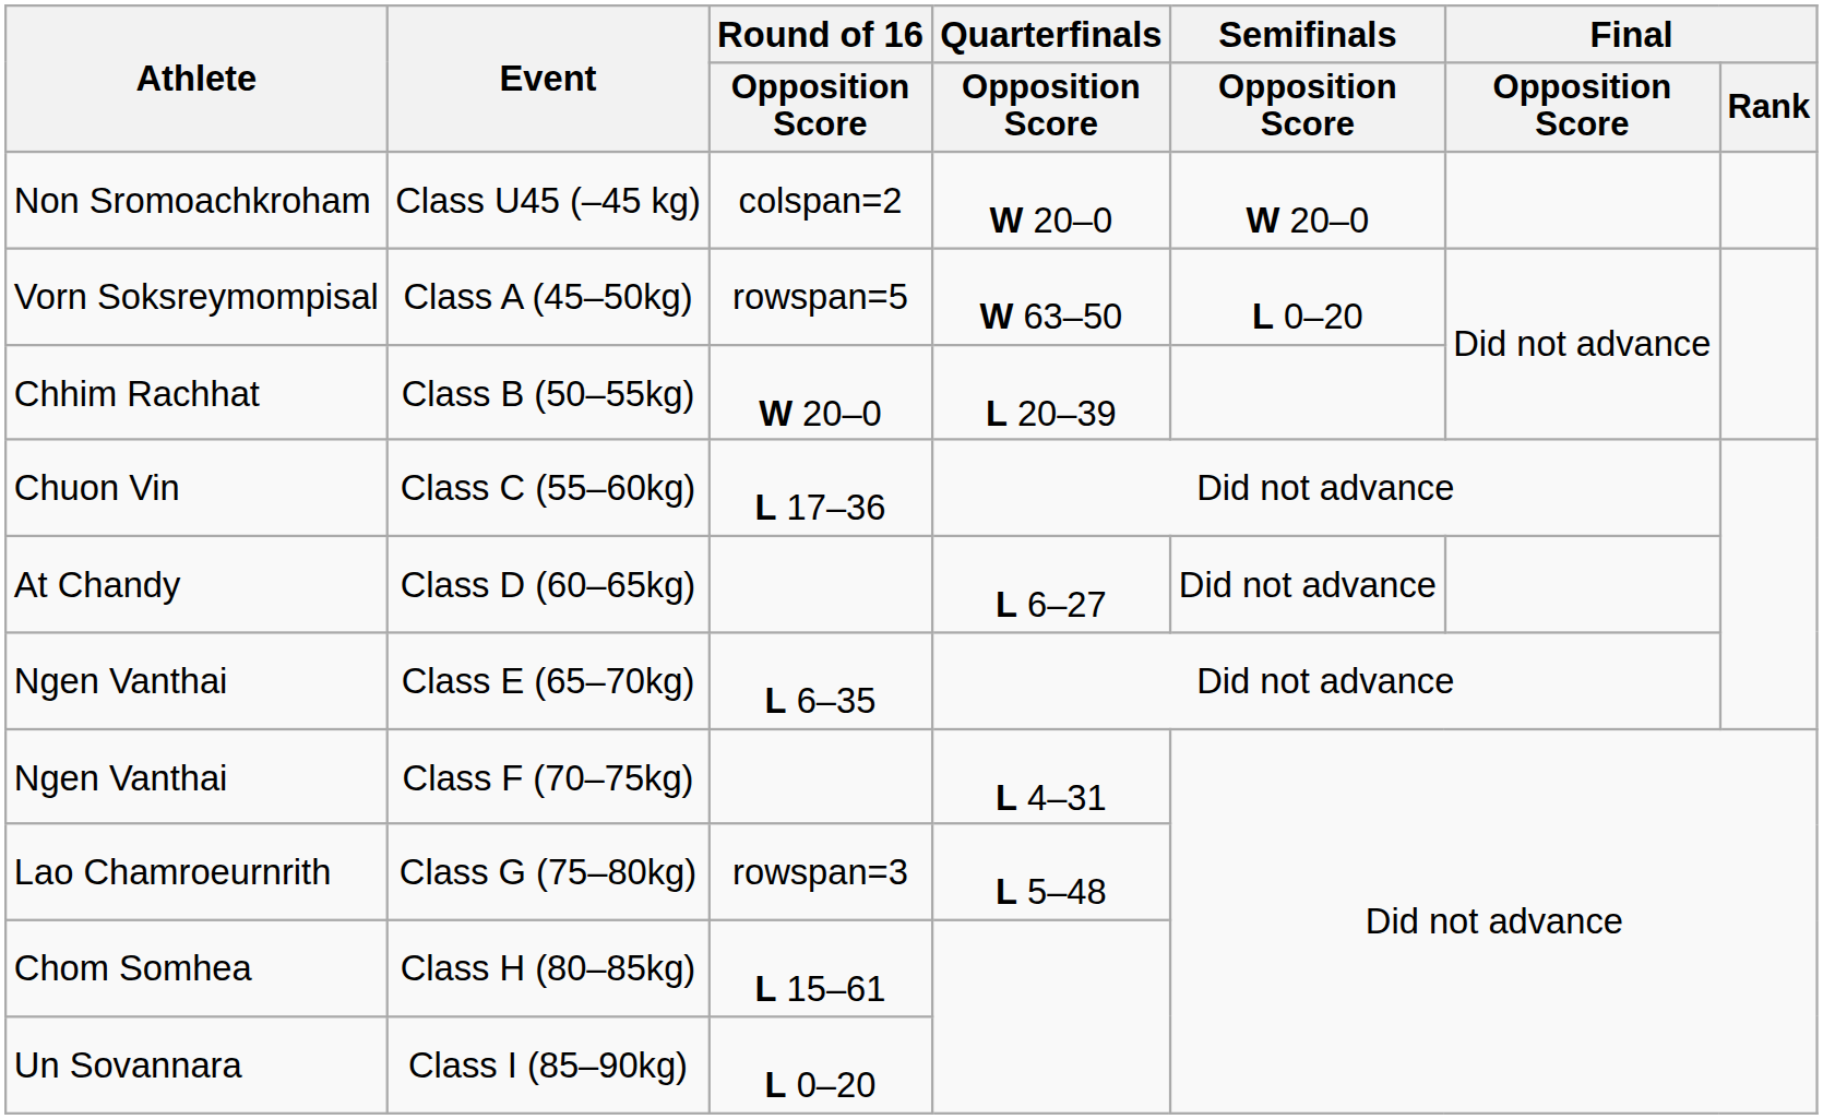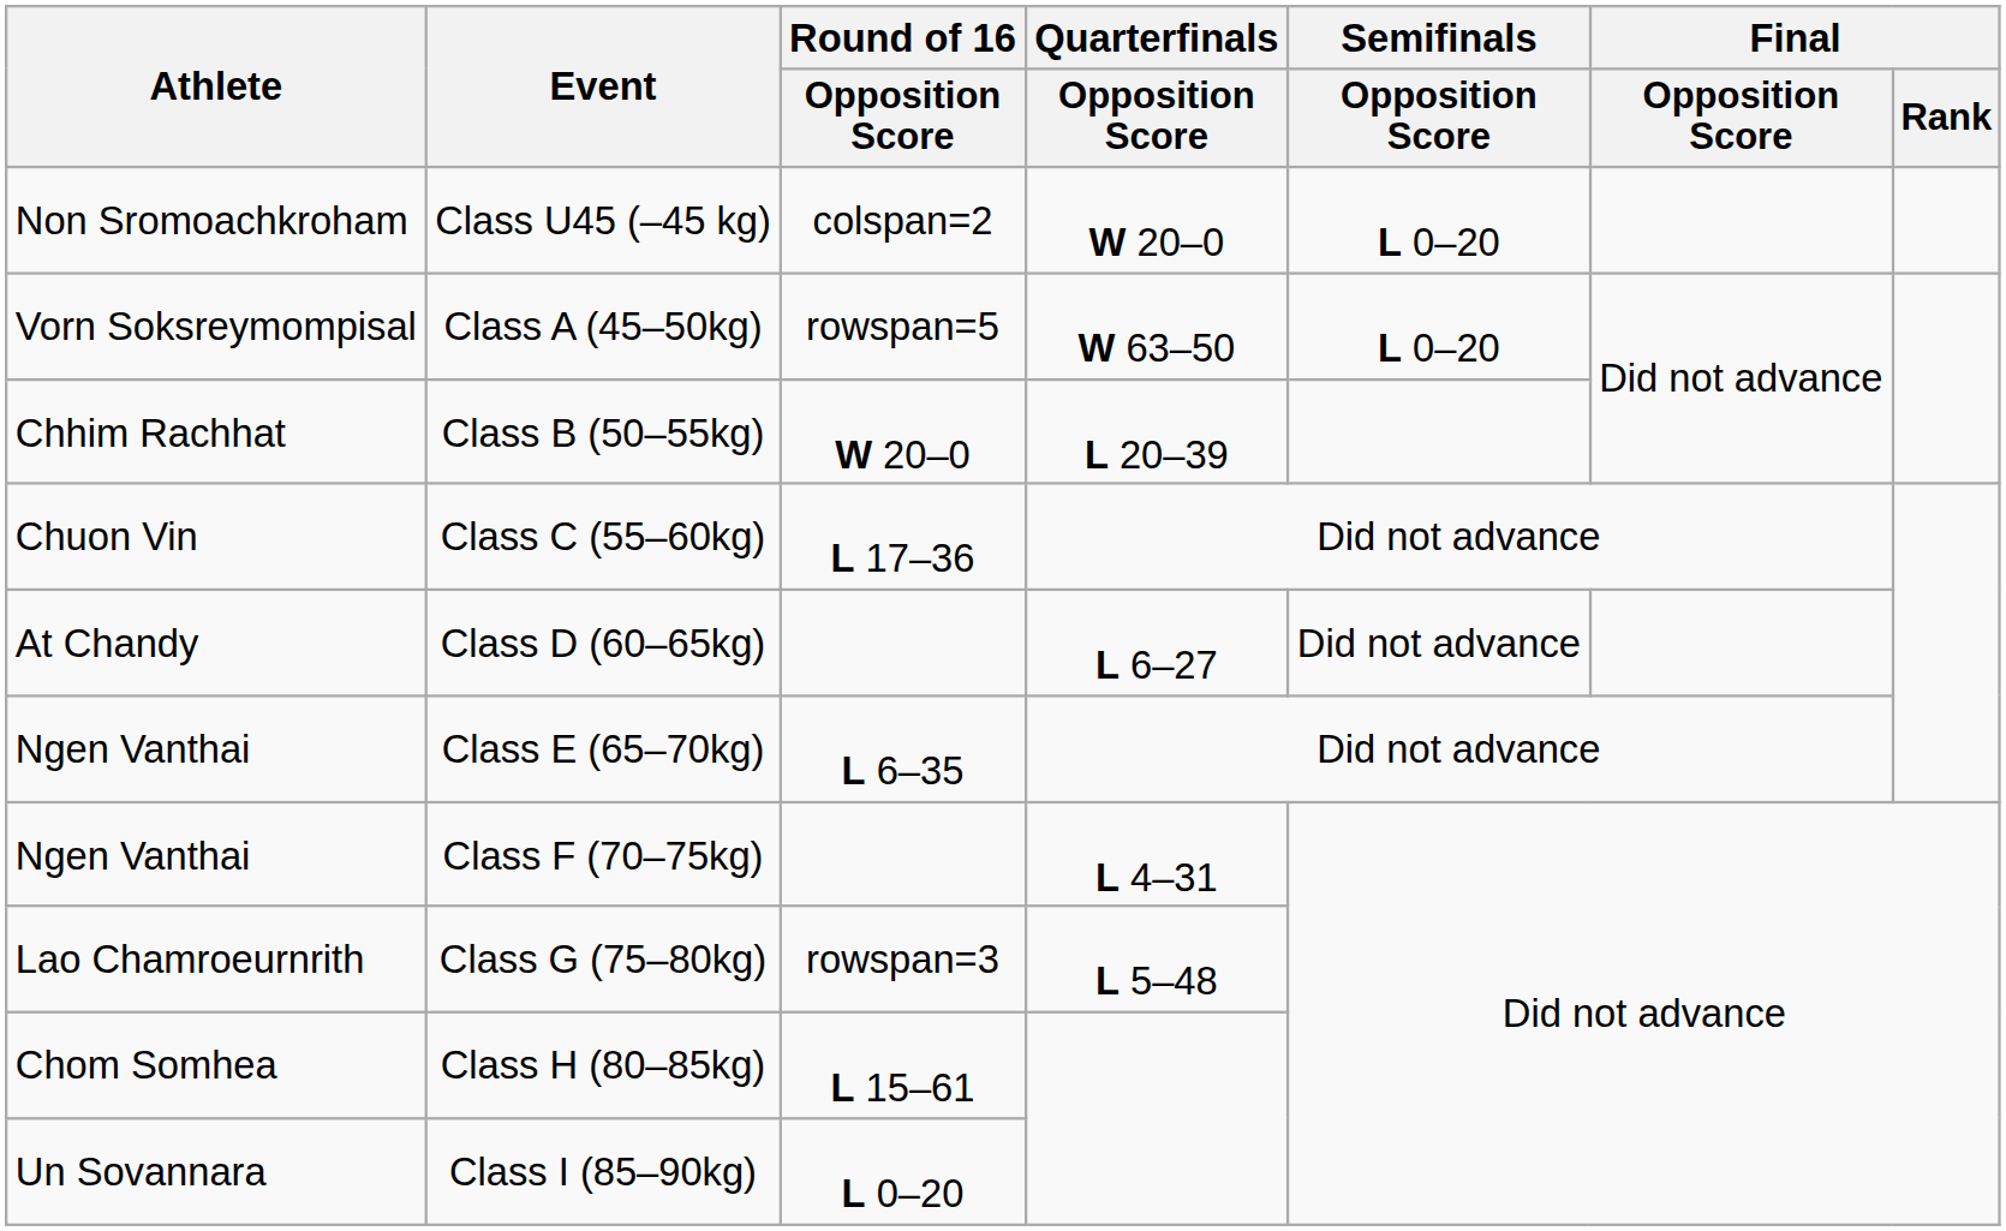Class U45 (–45 kg) | Semifinals / Opposition Score: W 20–0 -> L 0–20
